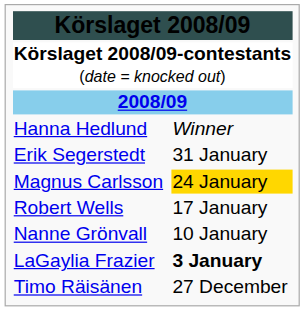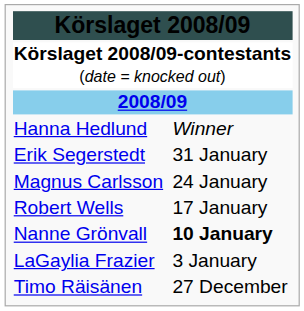Magnus Carlsson | column 2: gold background -> no background
Nanne Grönvall | column 2: normal -> bold
LaGaylia Frazier | column 2: bold -> normal
